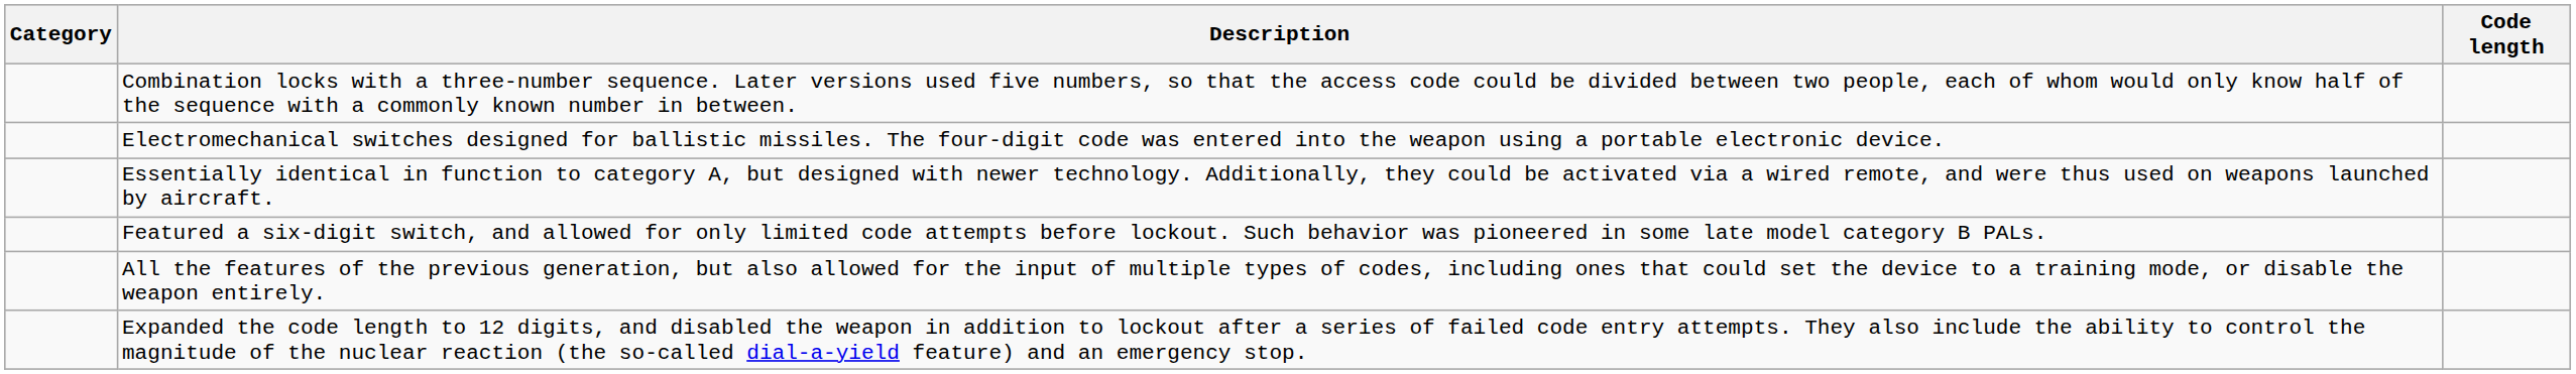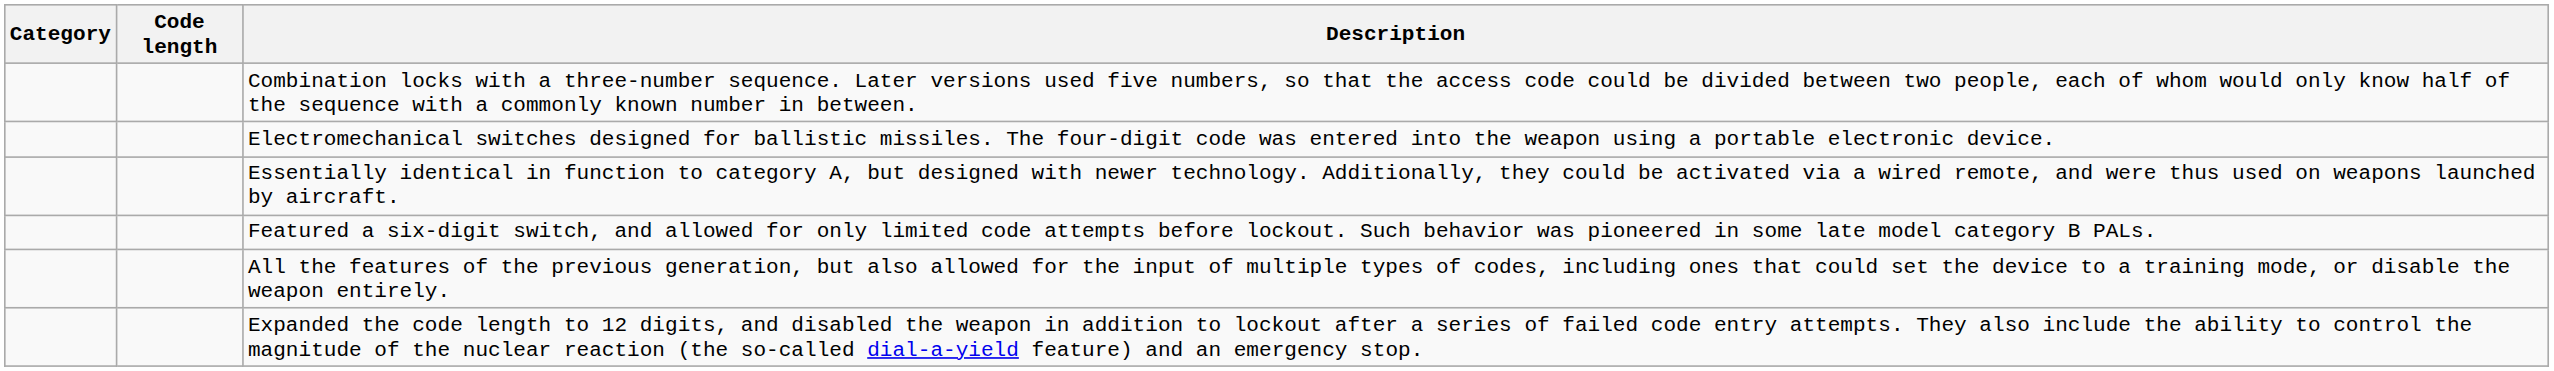columns swapped: Code length <-> Description
